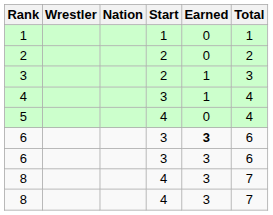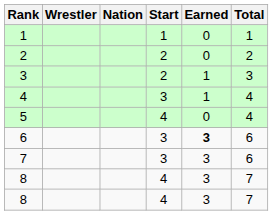row 8 | Rank: 6 -> 7
